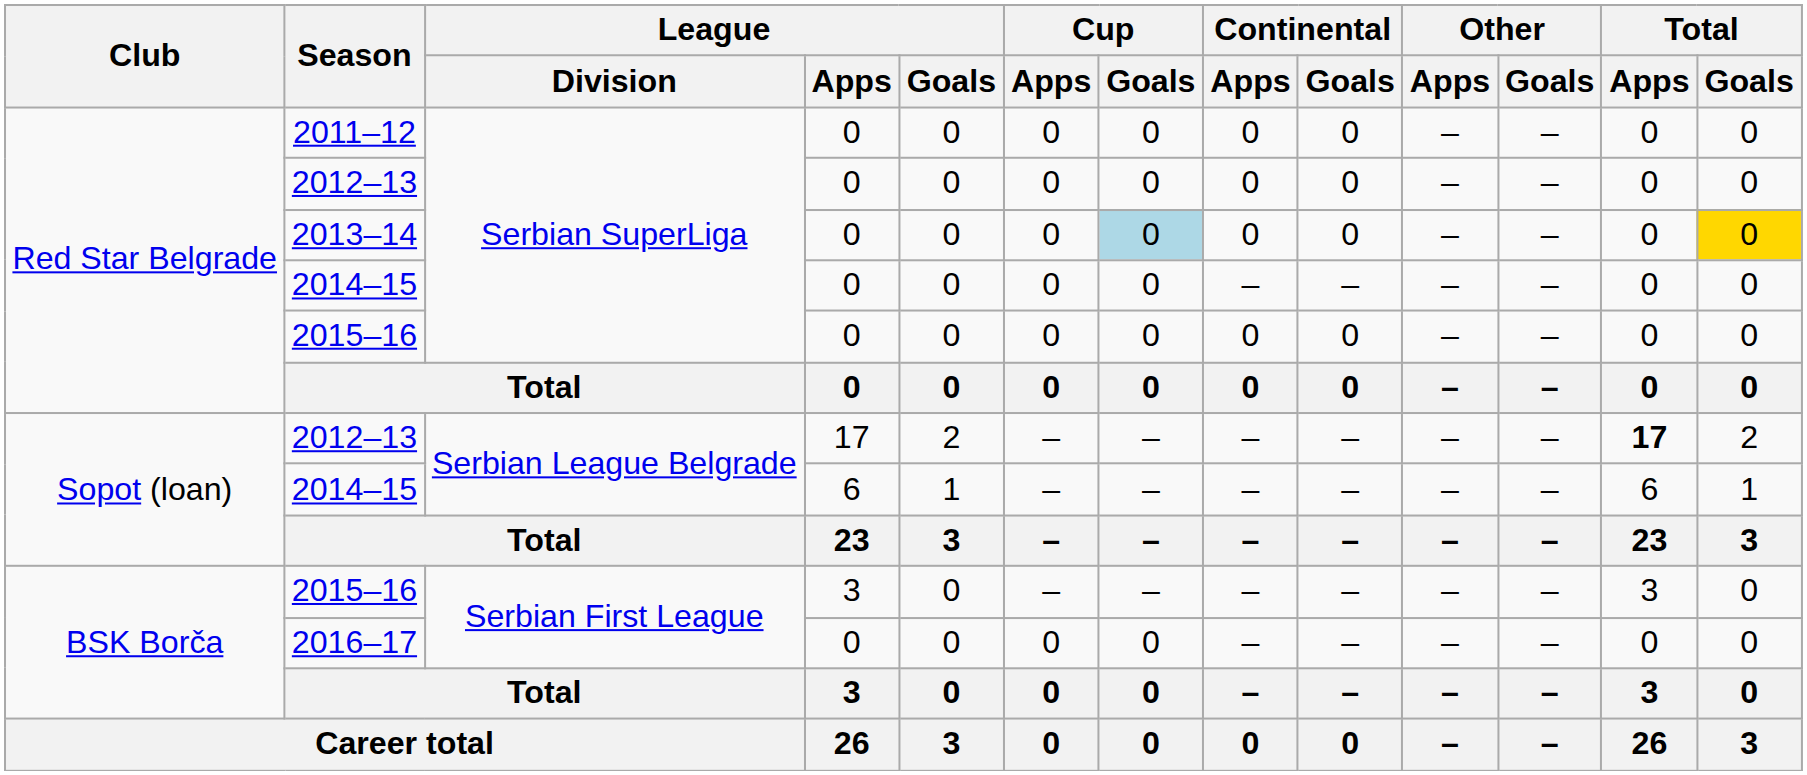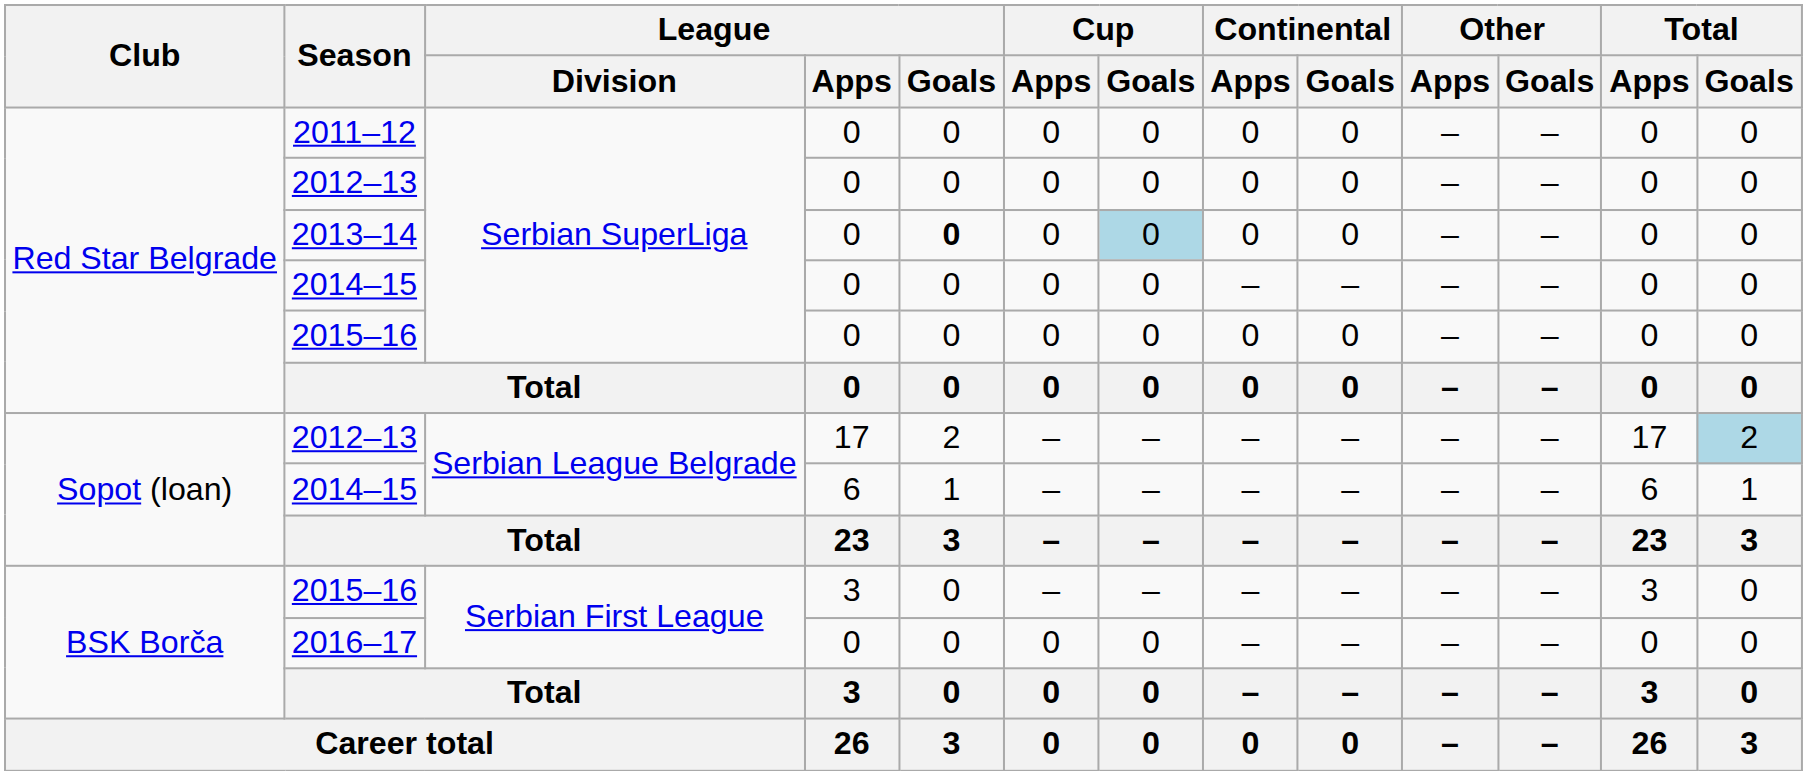2013–14 | League / Goals: normal -> bold
2013–14 | Total / Goals: gold background -> no background
2012–13 / 17 | Total / Apps: bold -> normal
2012–13 / 17 | Total / Goals: no background -> lightblue background
